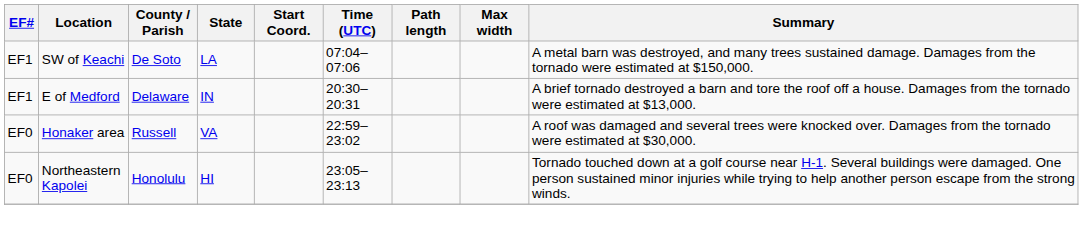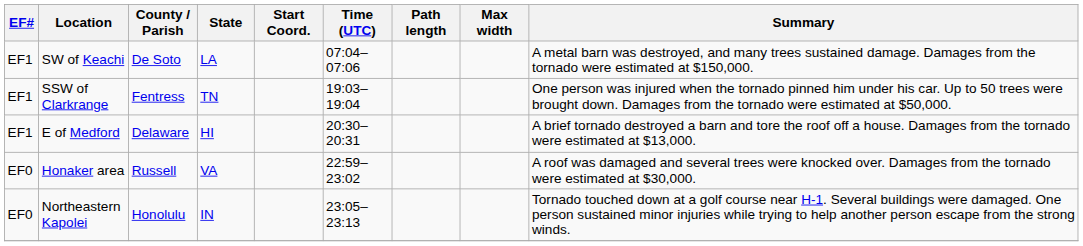+ row: EF1 | SSW of Clarkrange | Fentress | TN | 19:03–19:04 | One person was injured when the tornado pinned him under his car. Up to 50 trees were brought down. Damages from the tornado were estimated at $50,000.
E of Medford | State: IN -> HI
Northeastern Kapolei | State: HI -> IN
